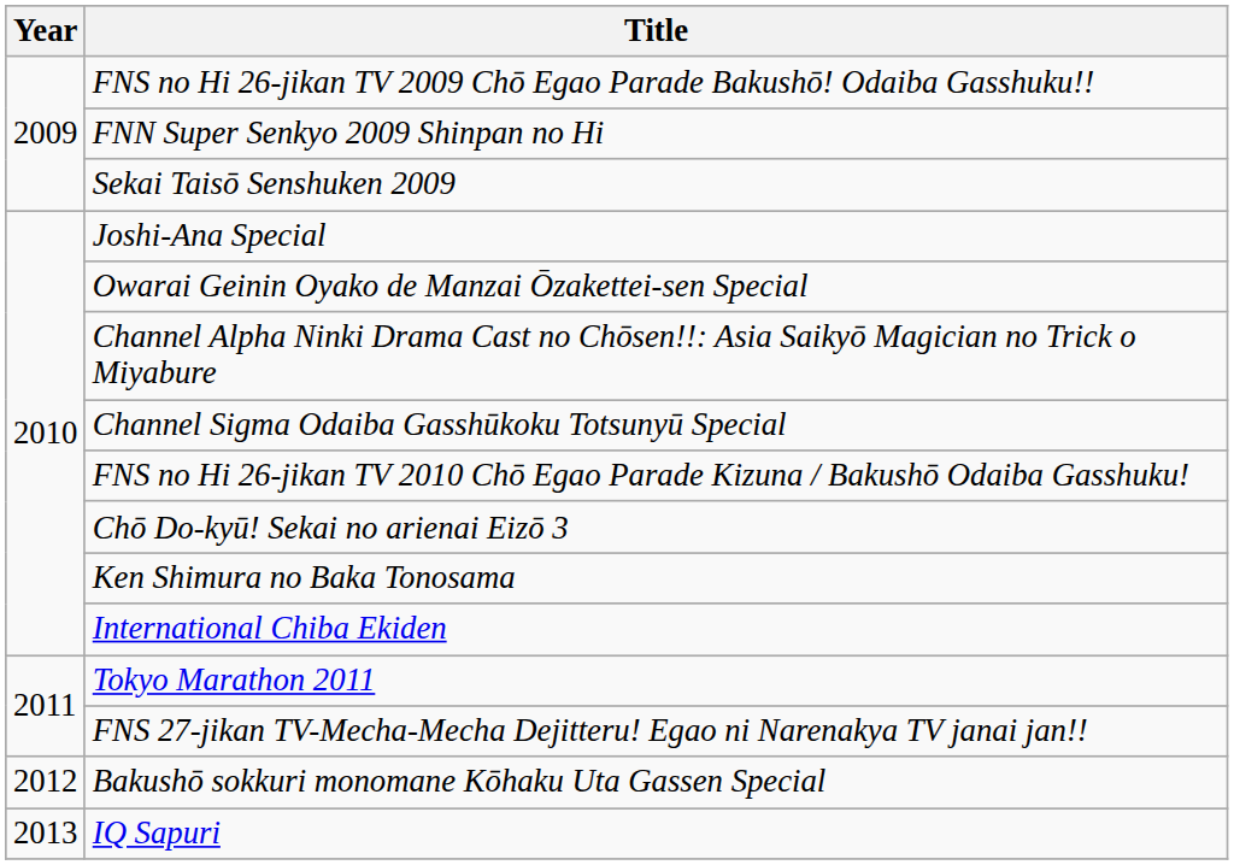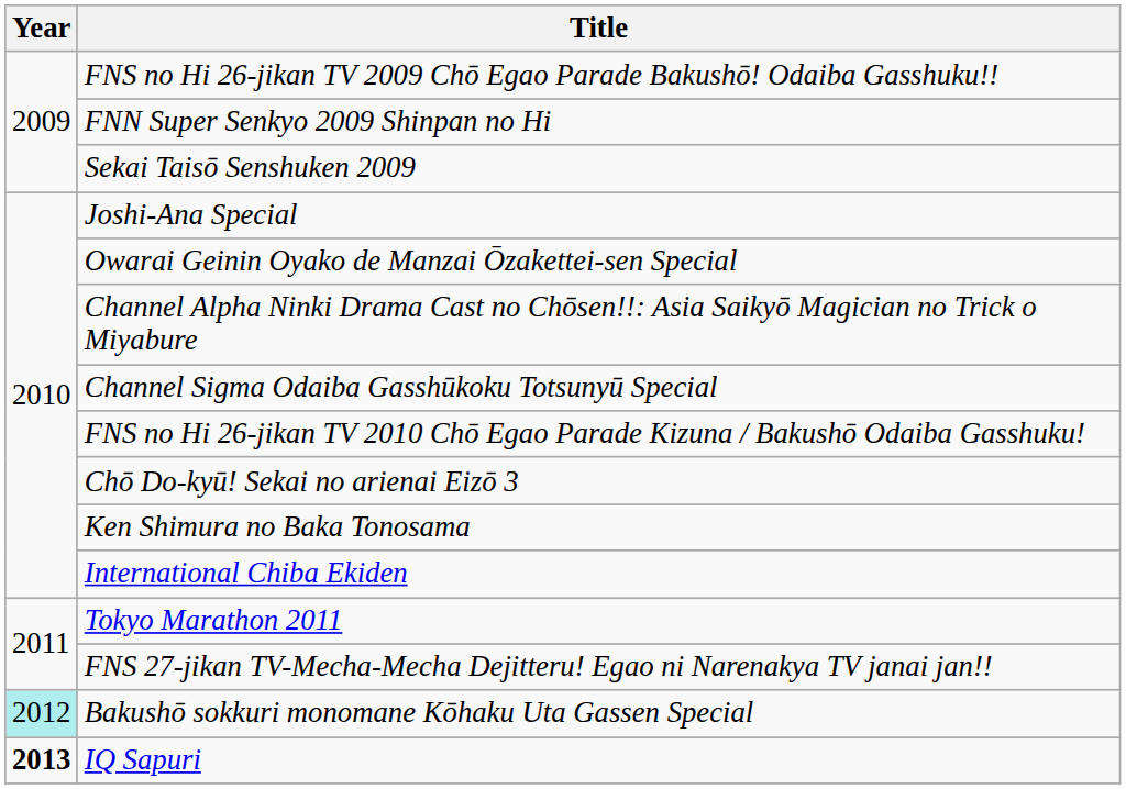Bakushō sokkuri monomane Kōhaku Uta Gassen Special | Year: no background -> paleturquoise background
IQ Sapuri | Year: normal -> bold
